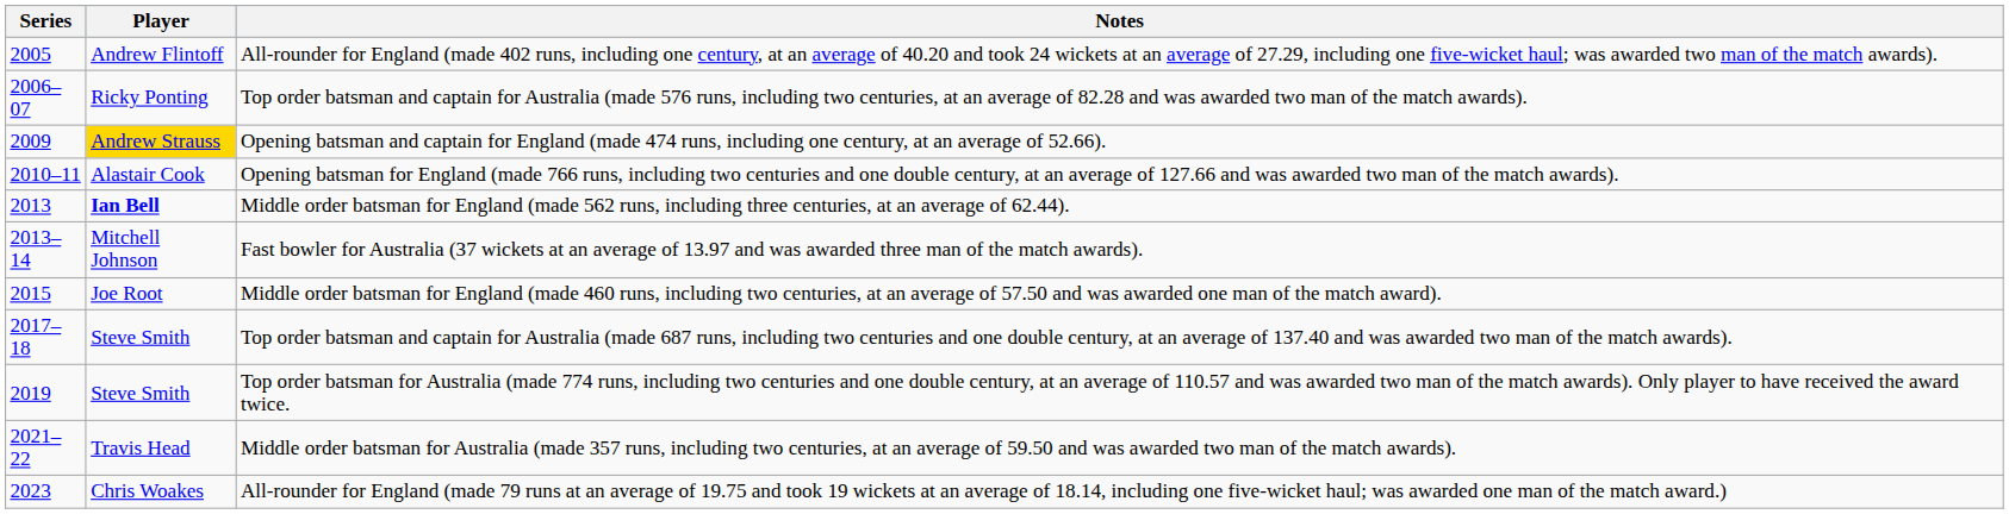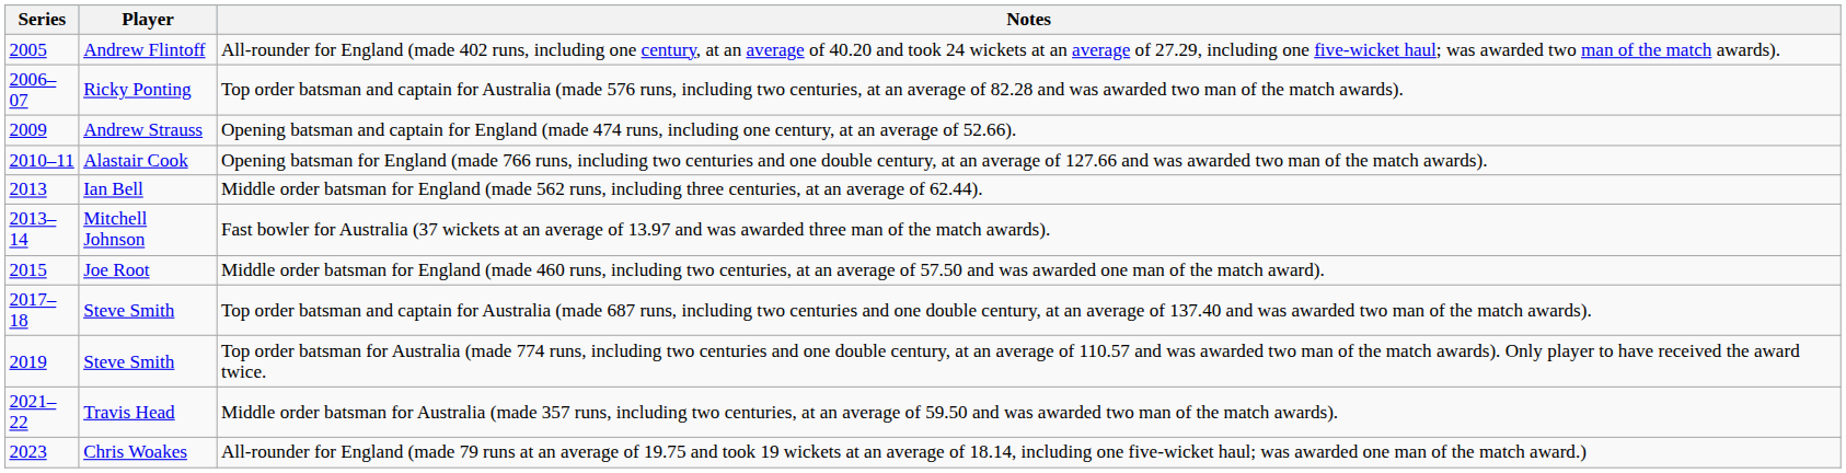row 4 | Player: gold background -> no background
row 6 | Player: bold -> normal
